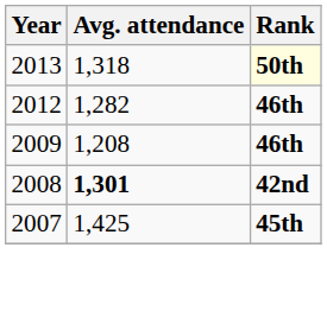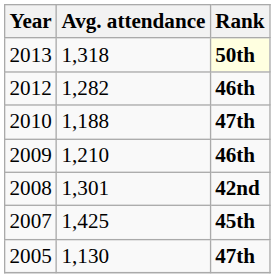+ row: 2010 | 1,188 | 47th
2009 | Avg. attendance: 1,208 -> 1,210
2008 | Avg. attendance: bold -> normal
+ row: 2005 | 1,130 | 47th
